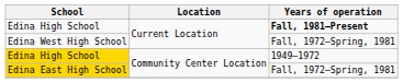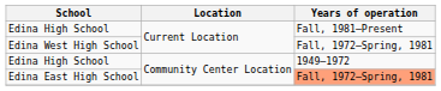Edina High School / Fall, 1981–Present | Years of operation: bold -> normal
Edina High School / 1949–1972 | School: gold background -> no background
Edina East High School | School: gold background -> no background
Edina East High School | Years of operation: no background -> lightsalmon background
